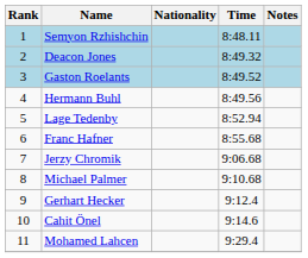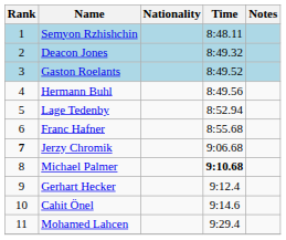Jerzy Chromik | Rank: normal -> bold
Michael Palmer | Time: normal -> bold
